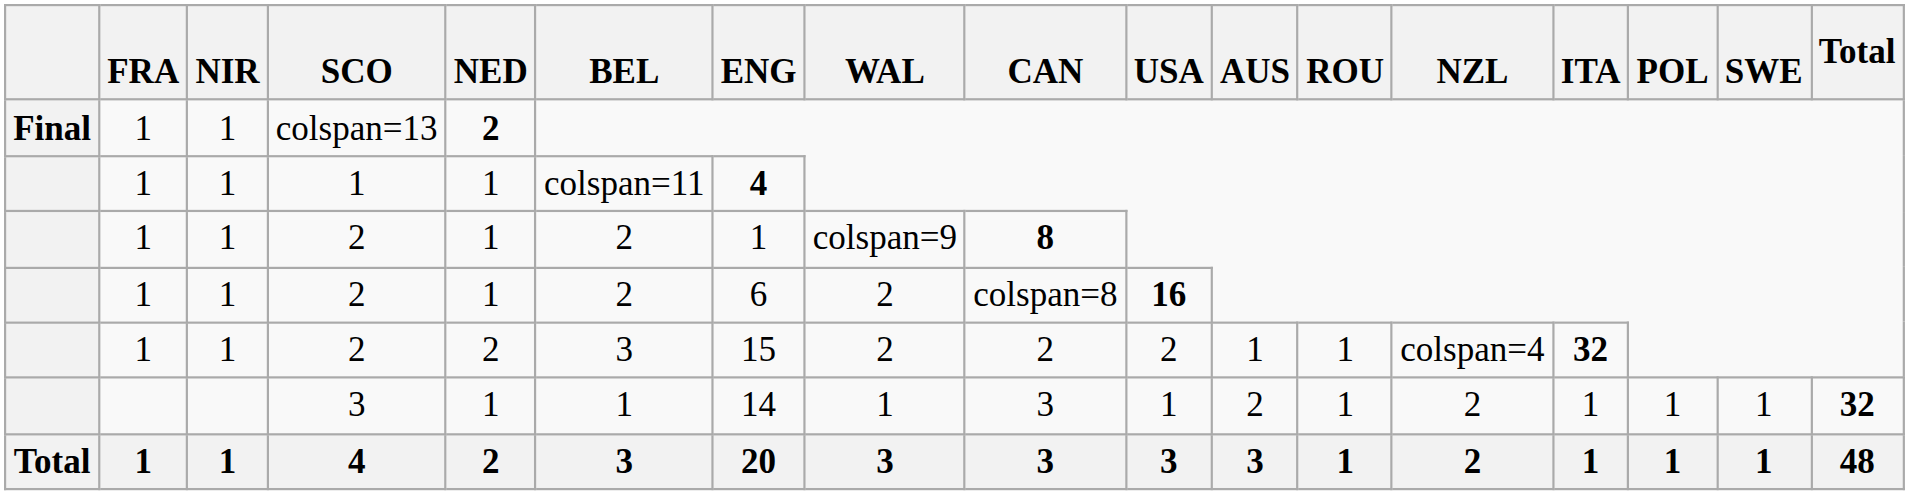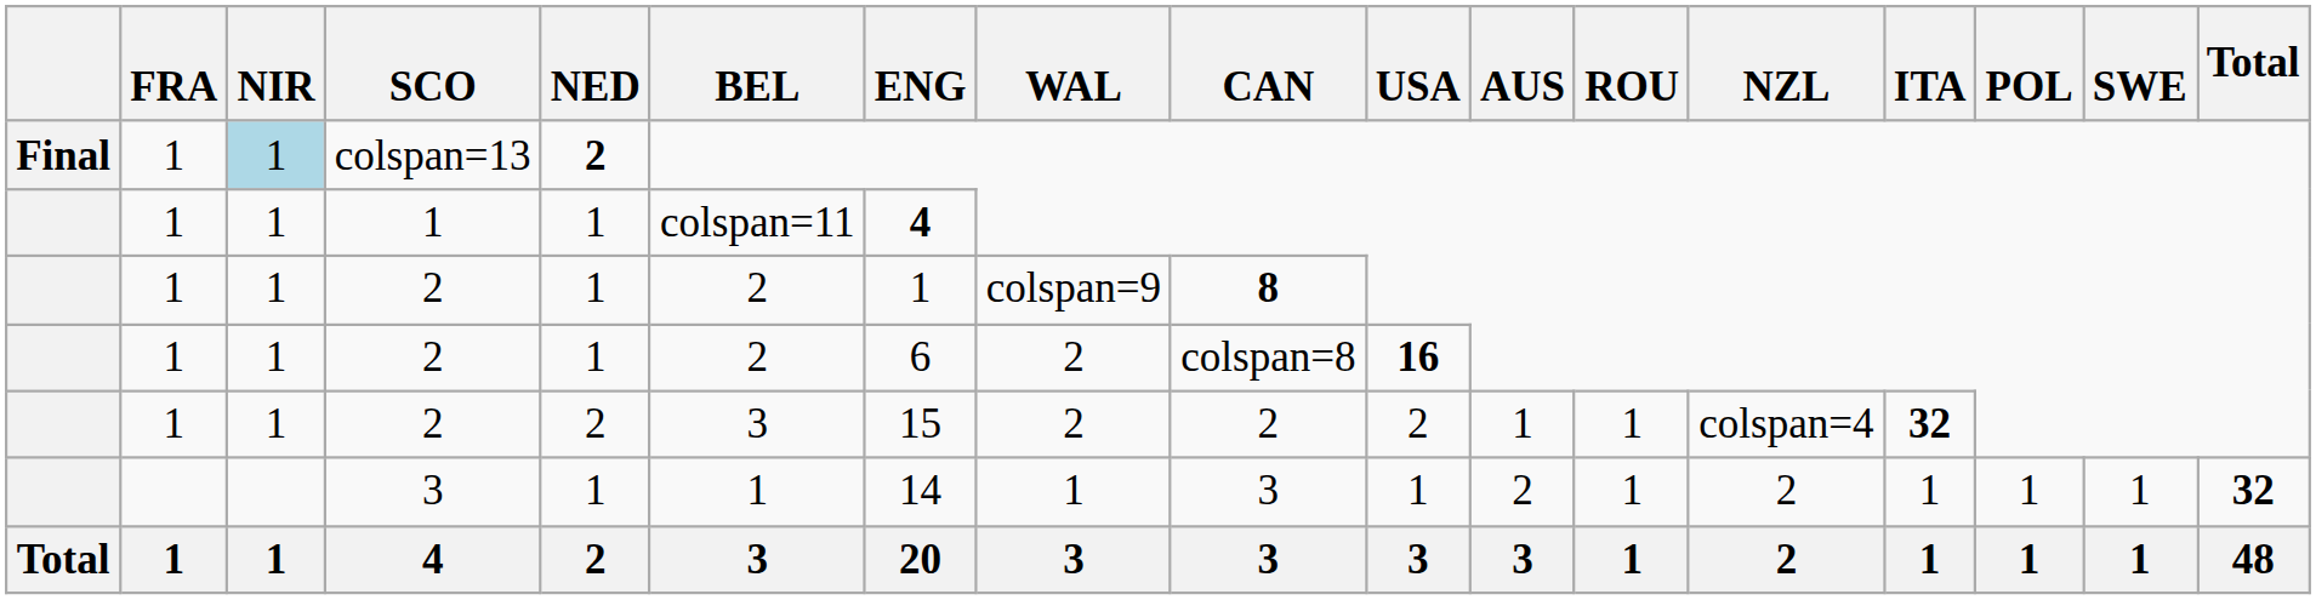colspan=13 | NIR: no background -> lightblue background
